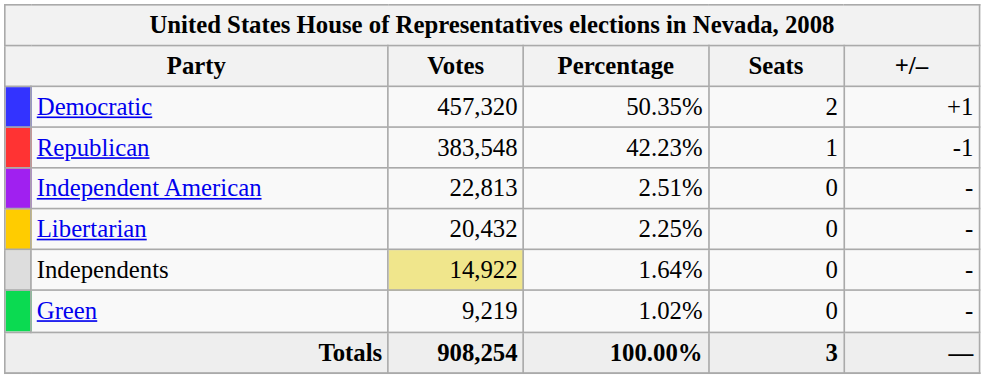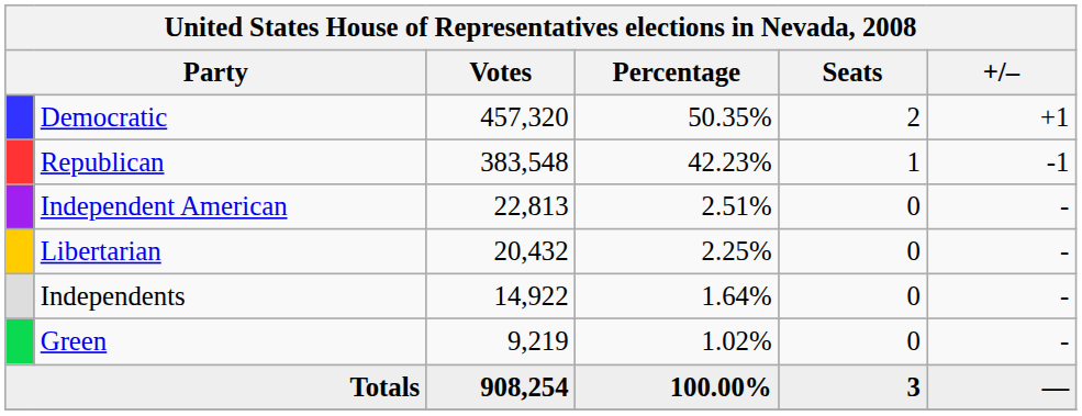Independents | Votes: khaki background -> no background
